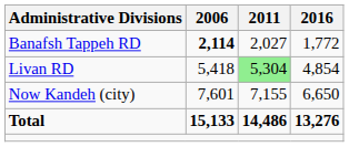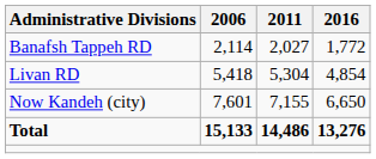Banafsh Tappeh RD | 2006: bold -> normal
Livan RD | 2011: lightgreen background -> no background
